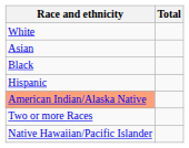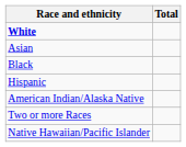White | Race and ethnicity: normal -> bold
American Indian/Alaska Native | Race and ethnicity: lightsalmon background -> no background
